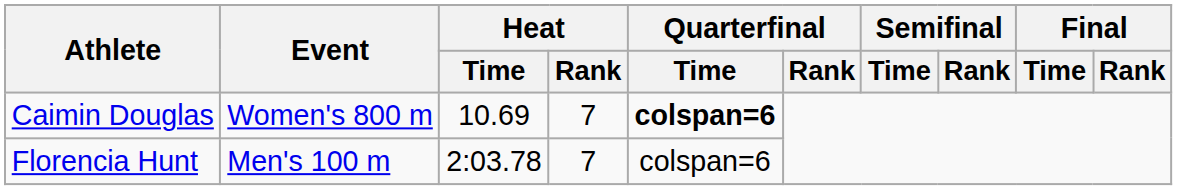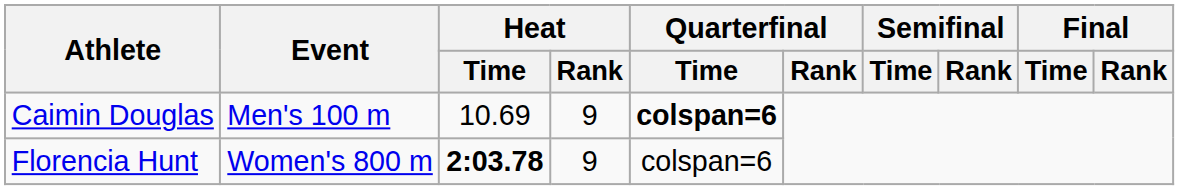Caimin Douglas | Event: Women's 800 m -> Men's 100 m
Caimin Douglas | Heat / Rank: 7 -> 9
Florencia Hunt | Event: Men's 100 m -> Women's 800 m
Florencia Hunt | Heat / Time: normal -> bold
Florencia Hunt | Heat / Rank: 7 -> 9
